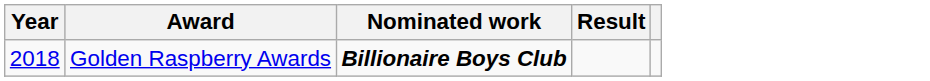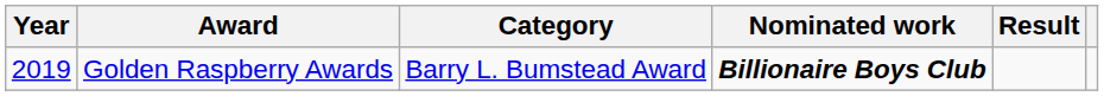+ column: Category | Barry L. Bumstead Award
Golden Raspberry Awards | Year: 2018 -> 2019
